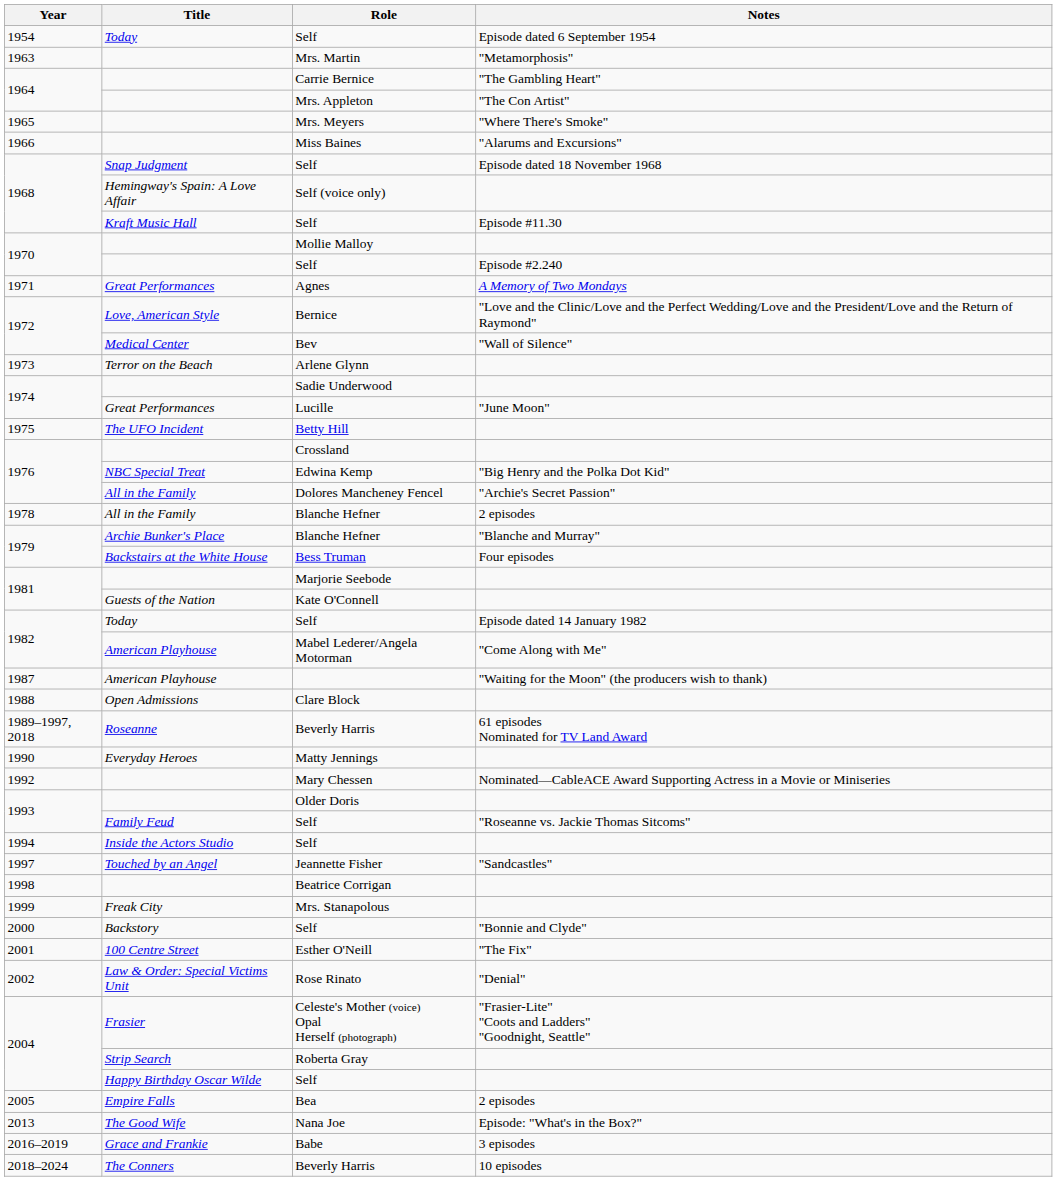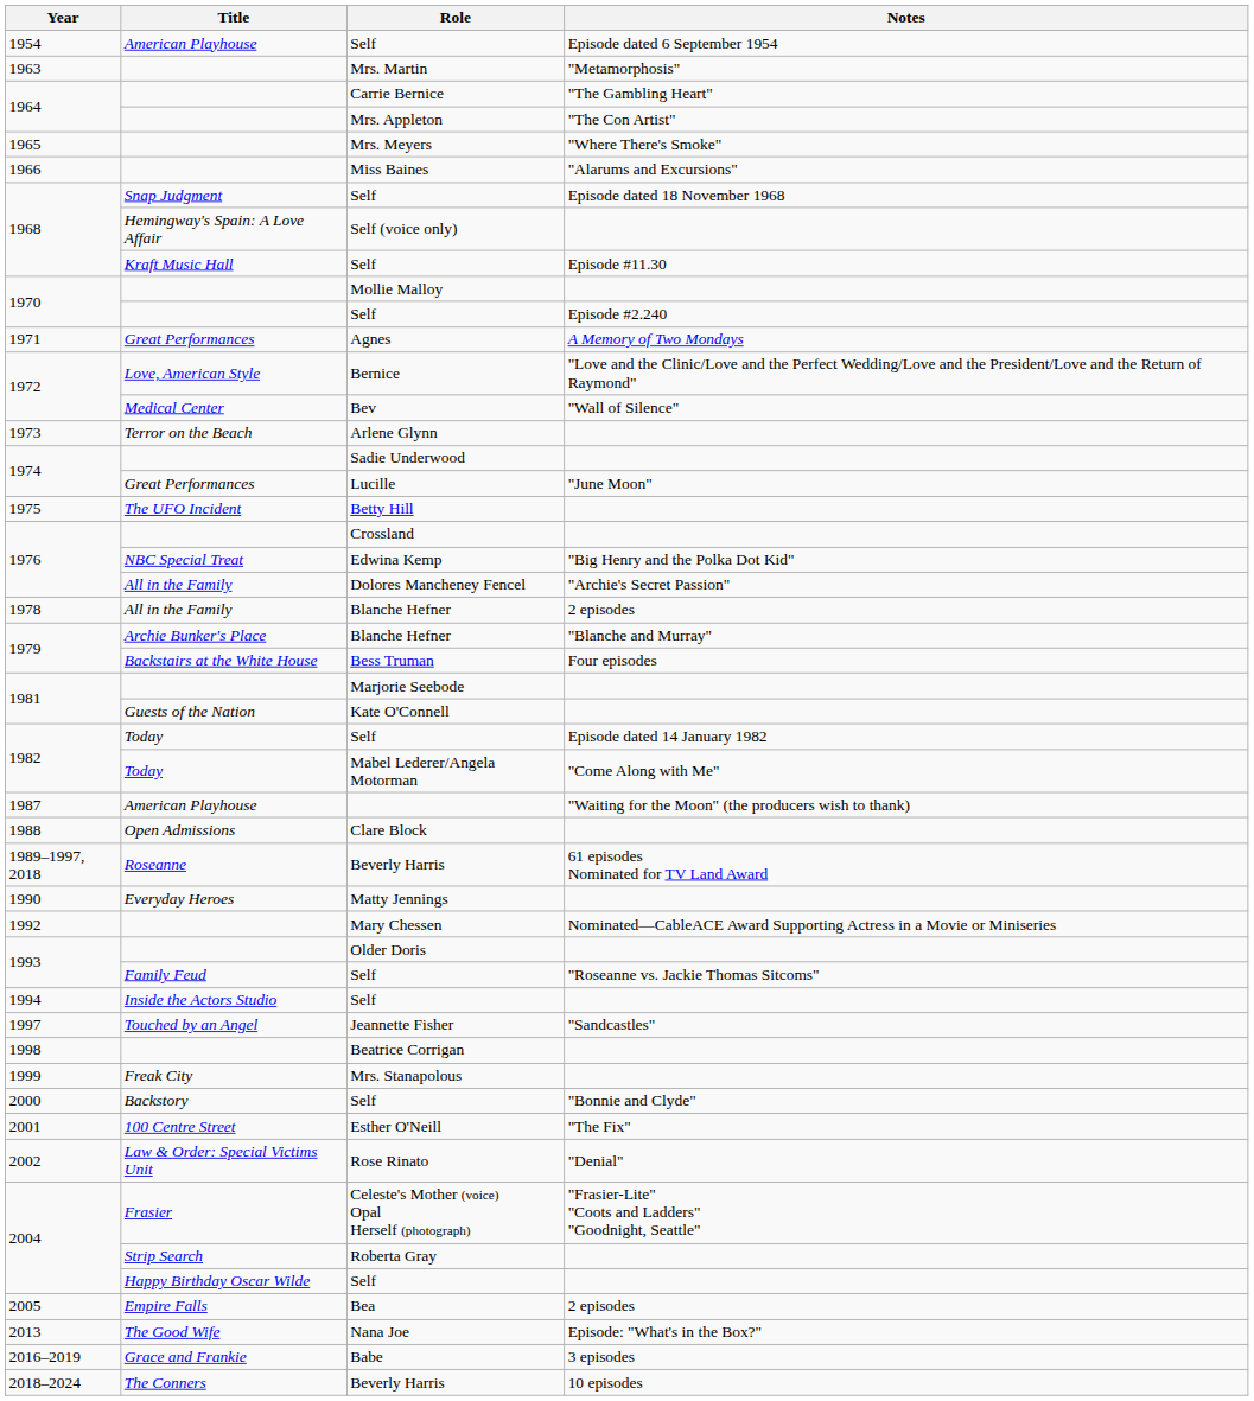1954 / Self | Title: Today -> American Playhouse
Mabel Lederer/Angela Motorman | Title: American Playhouse -> Today
